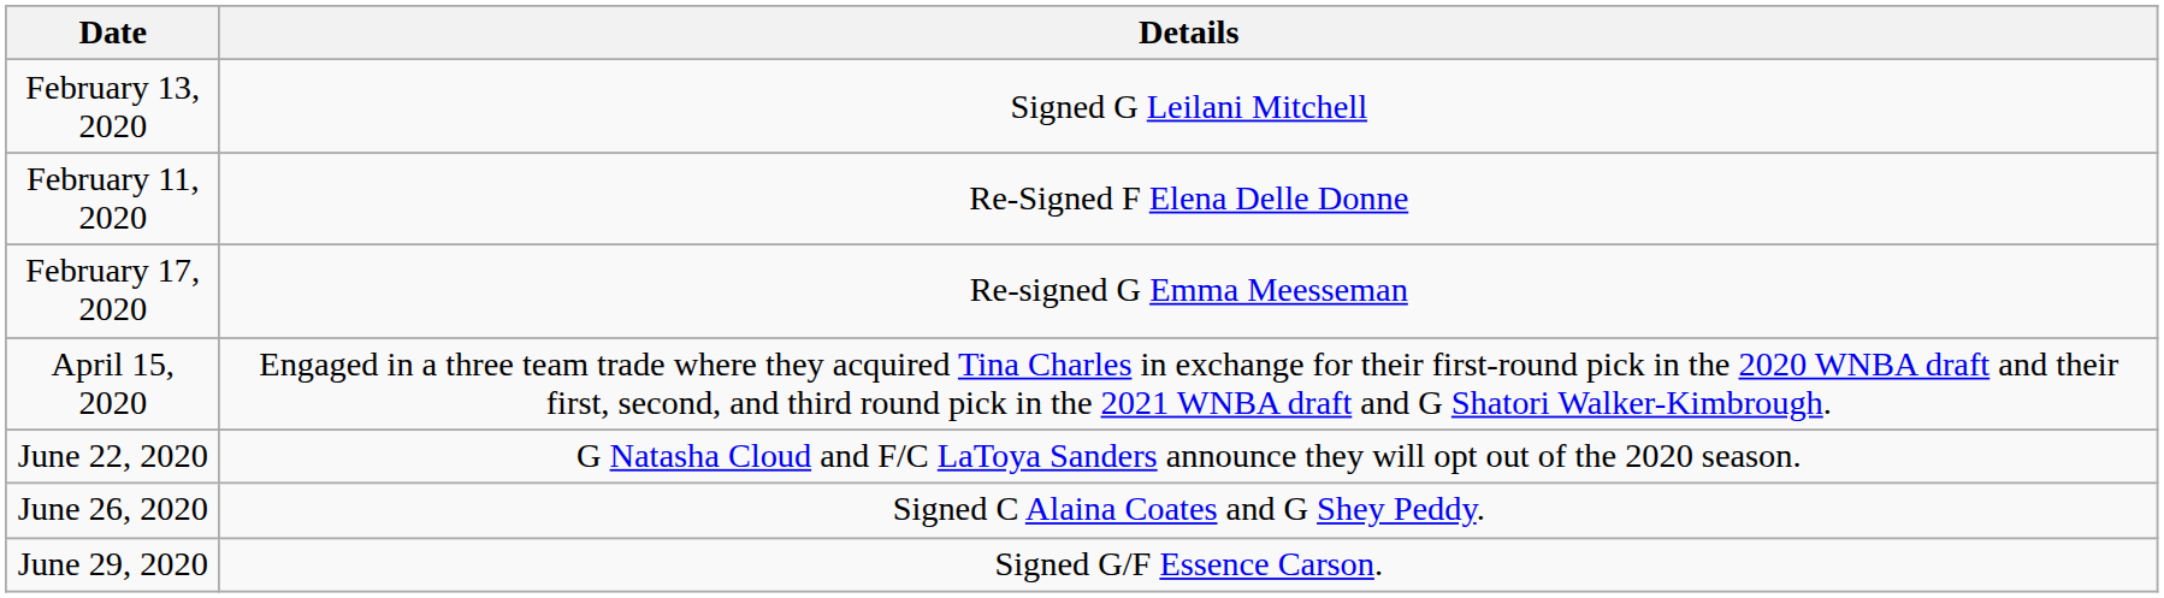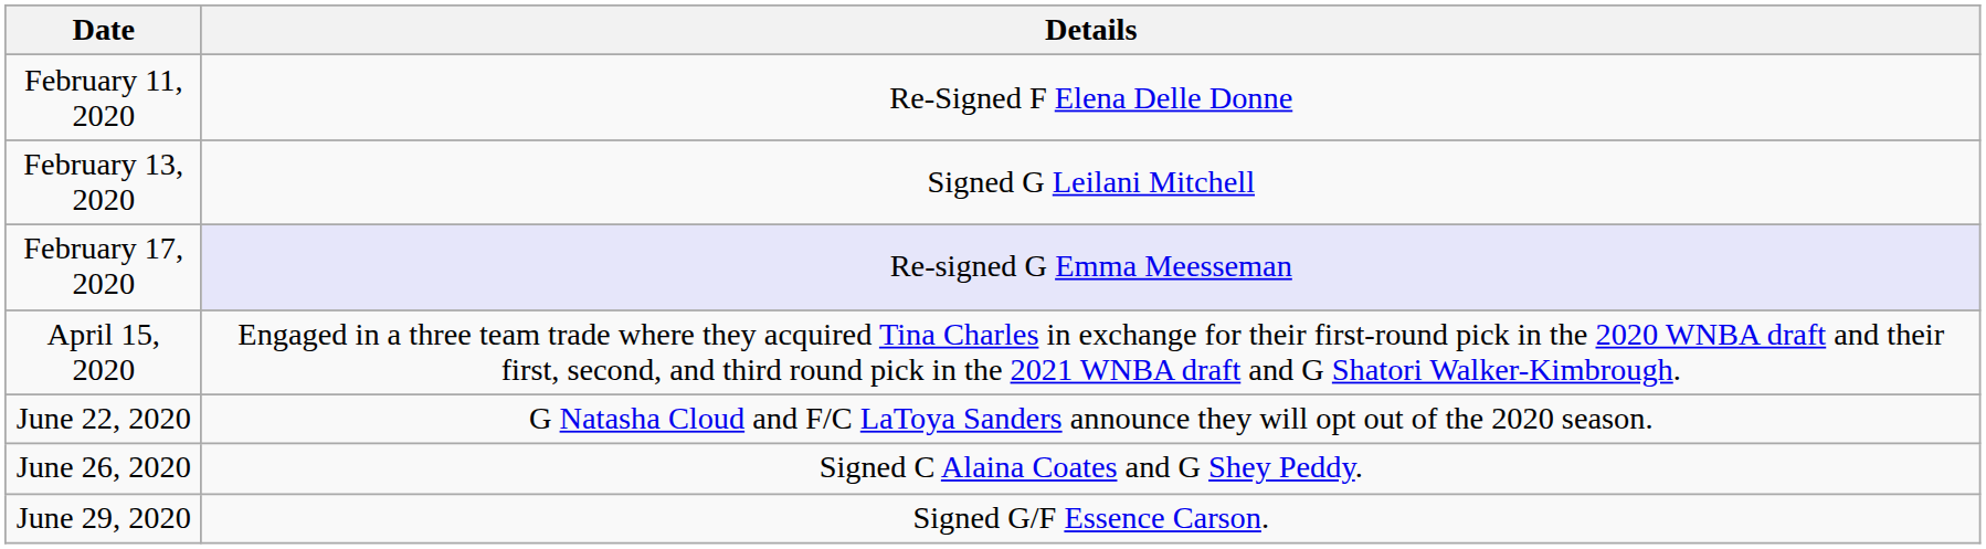rows swapped: February 11, 2020 <-> February 13, 2020
February 17, 2020 | Details: no background -> lavender background
